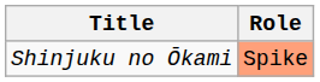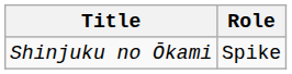Shinjuku no Ōkami | Role: lightsalmon background -> no background
